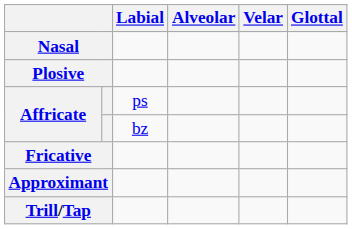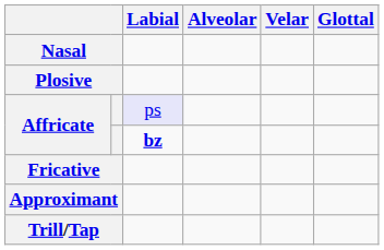Affricate / ps | Labial: no background -> lavender background
Affricate / bz | Labial: normal -> bold
